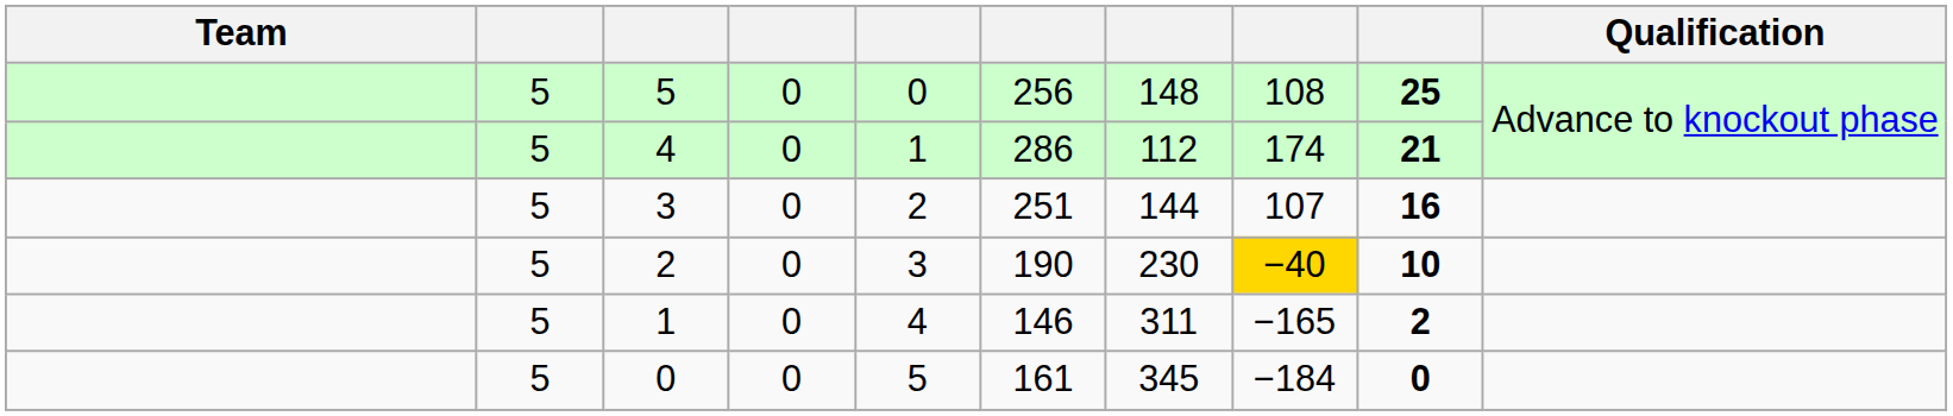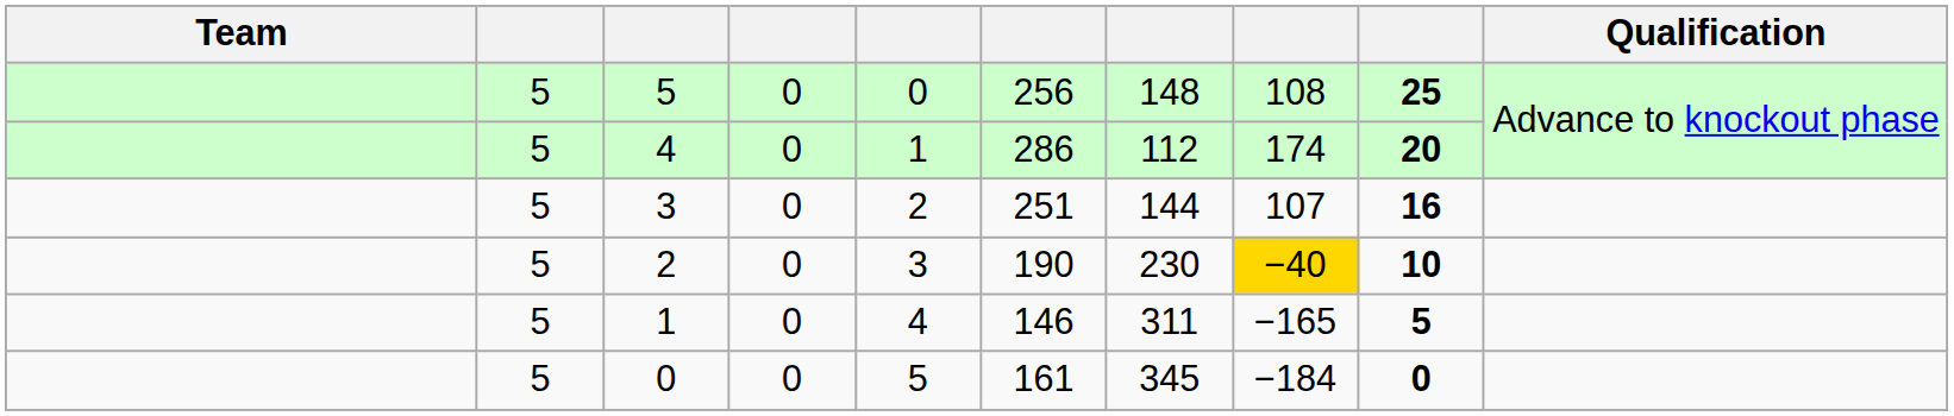row 3 | column 9: 21 -> 20
row 6 | column 9: 2 -> 5
